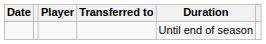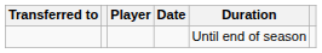columns swapped: Date <-> Transferred to
